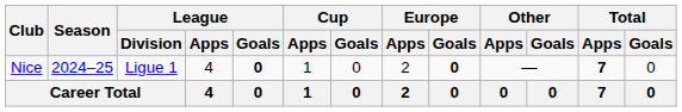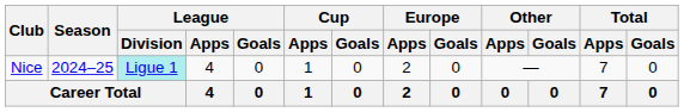Nice | League / Division: no background -> paleturquoise background
Nice | League / Goals: bold -> normal
Nice | Europe / Goals: bold -> normal
Nice | Total / Apps: bold -> normal
